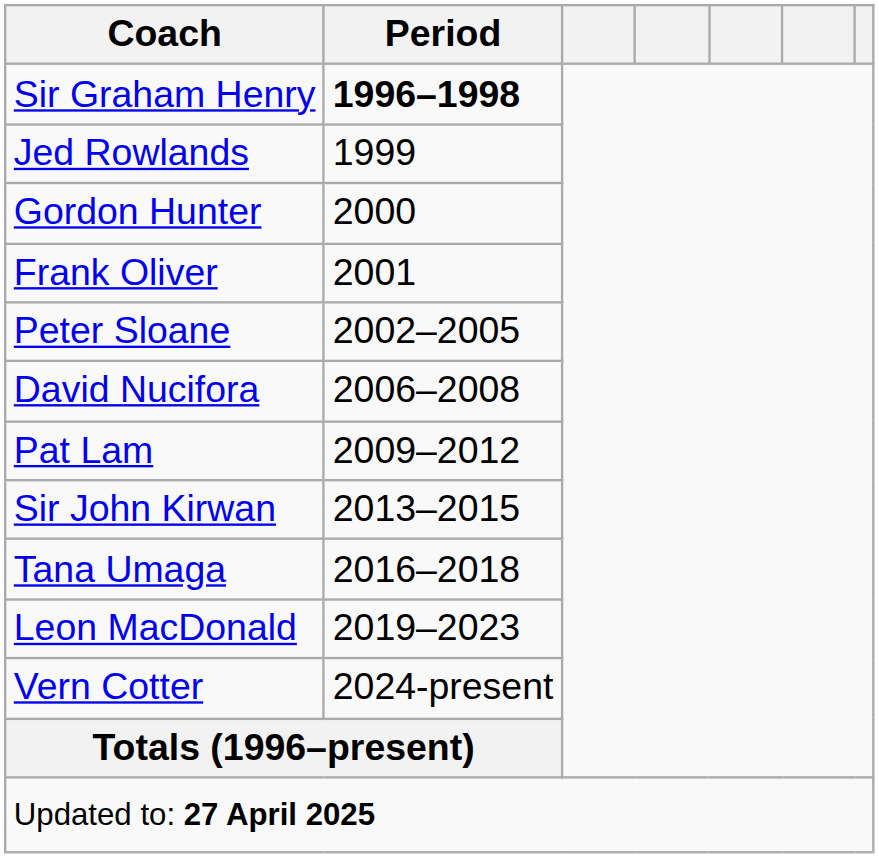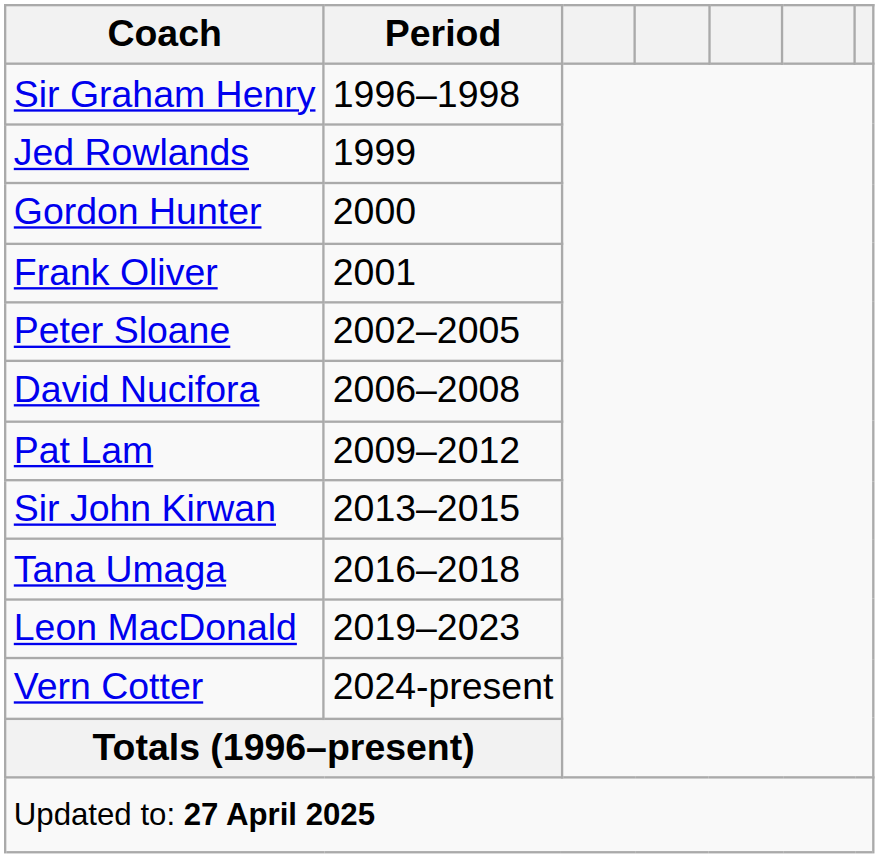Sir Graham Henry | Period: bold -> normal
